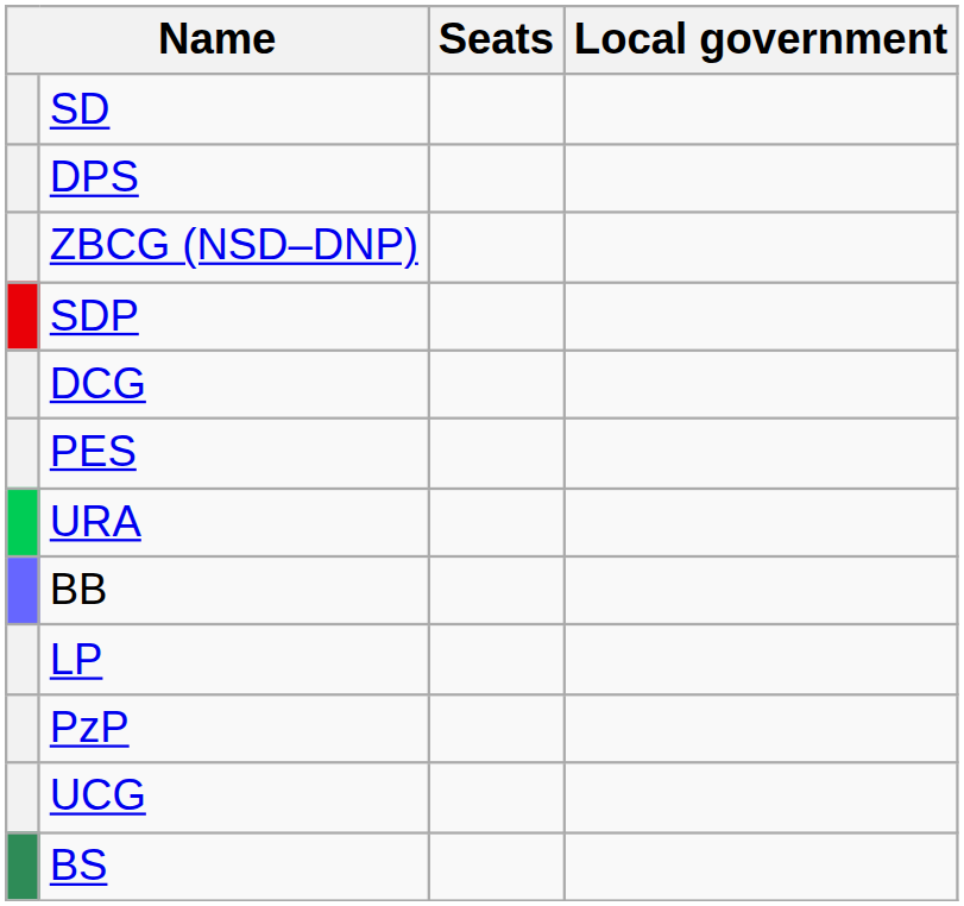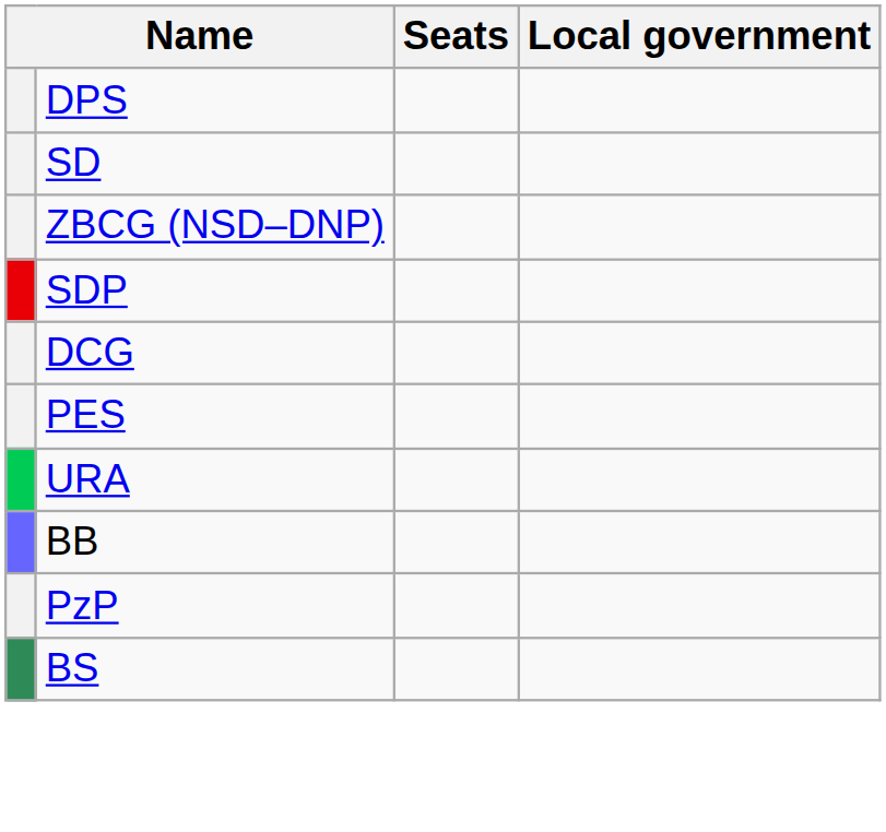rows swapped: DPS <-> SD
- row: LP
- row: UCG
